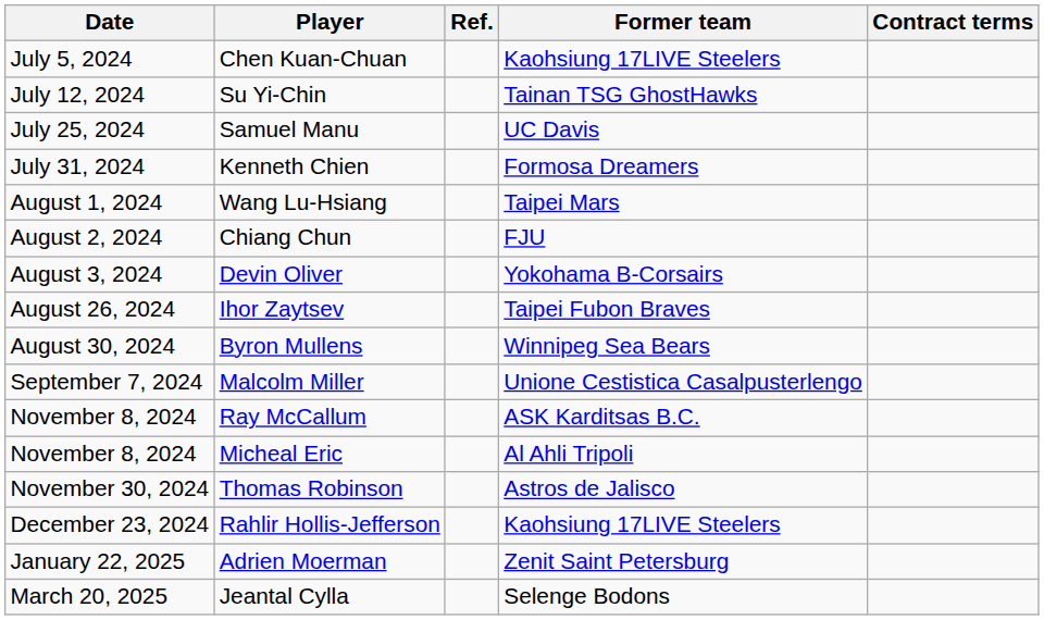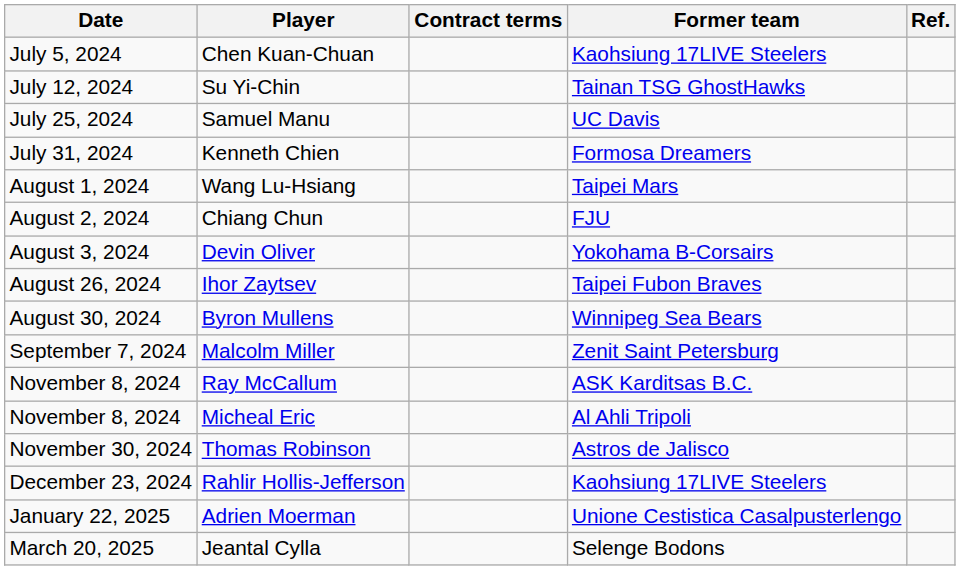columns swapped: Contract terms <-> Ref.
Malcolm Miller | Former team: Unione Cestistica Casalpusterlengo -> Zenit Saint Petersburg
Adrien Moerman | Former team: Zenit Saint Petersburg -> Unione Cestistica Casalpusterlengo
